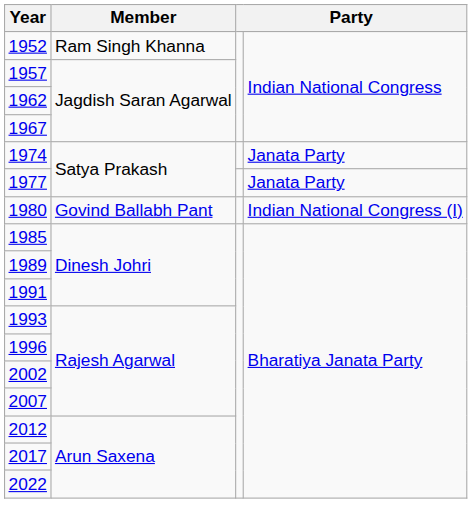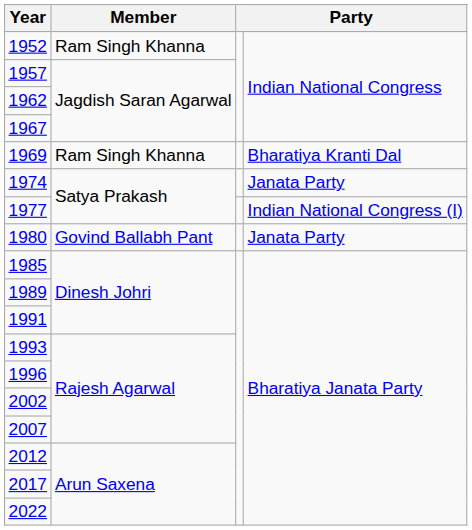+ row: 1969 | Ram Singh Khanna | Bharatiya Kranti Dal
1977 | column 4: Janata Party -> Indian National Congress (I)
1980 | column 4: Indian National Congress (I) -> Janata Party
